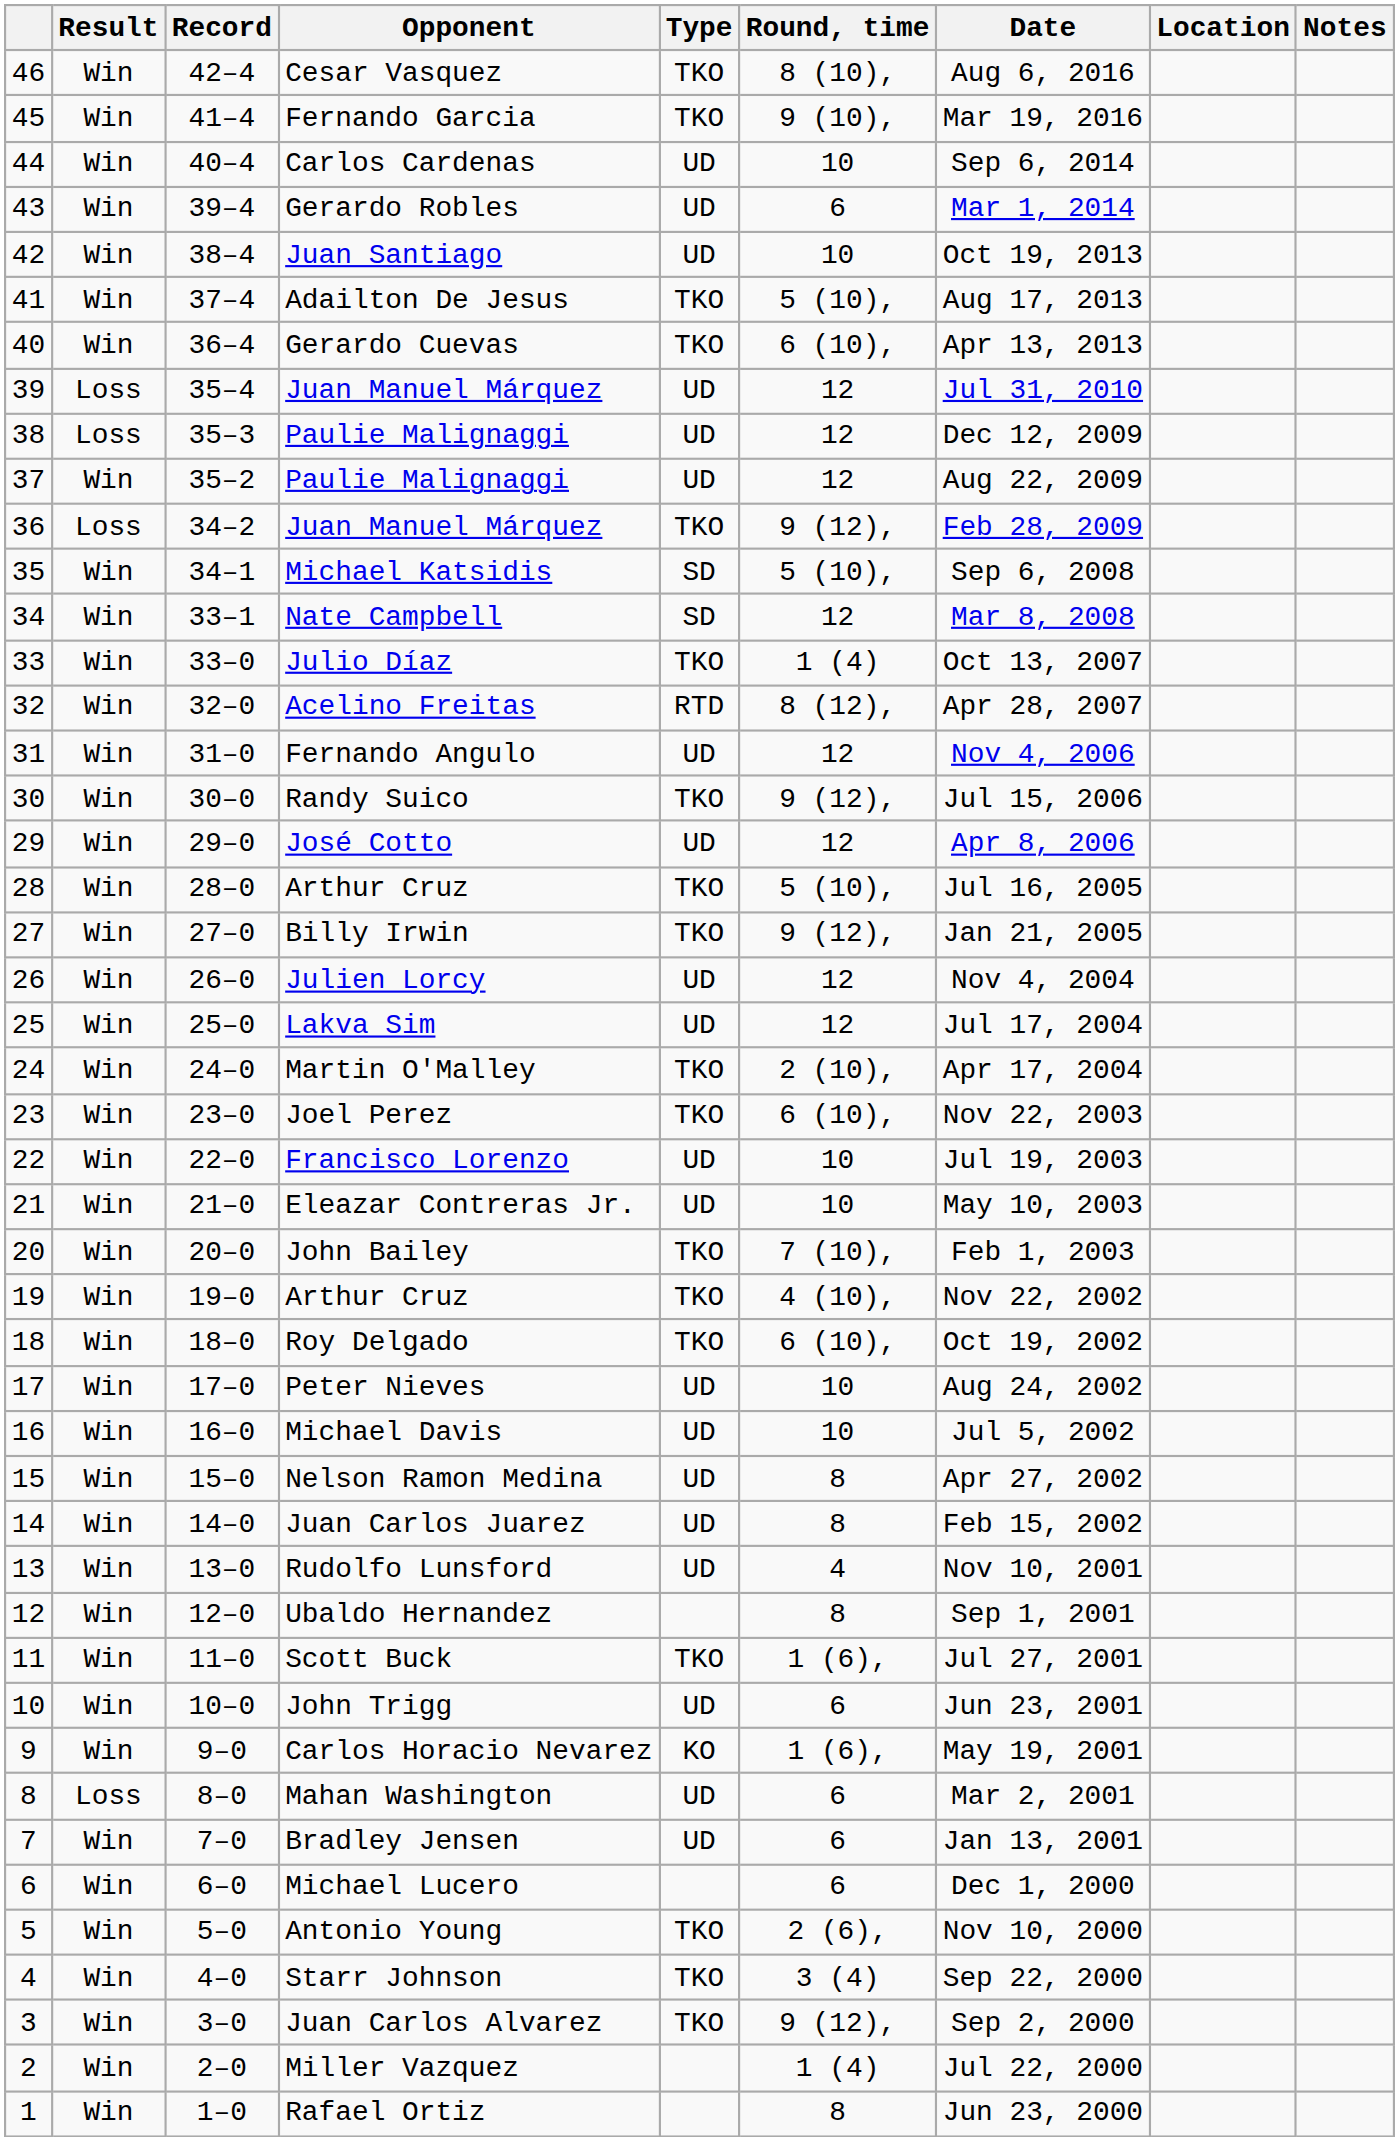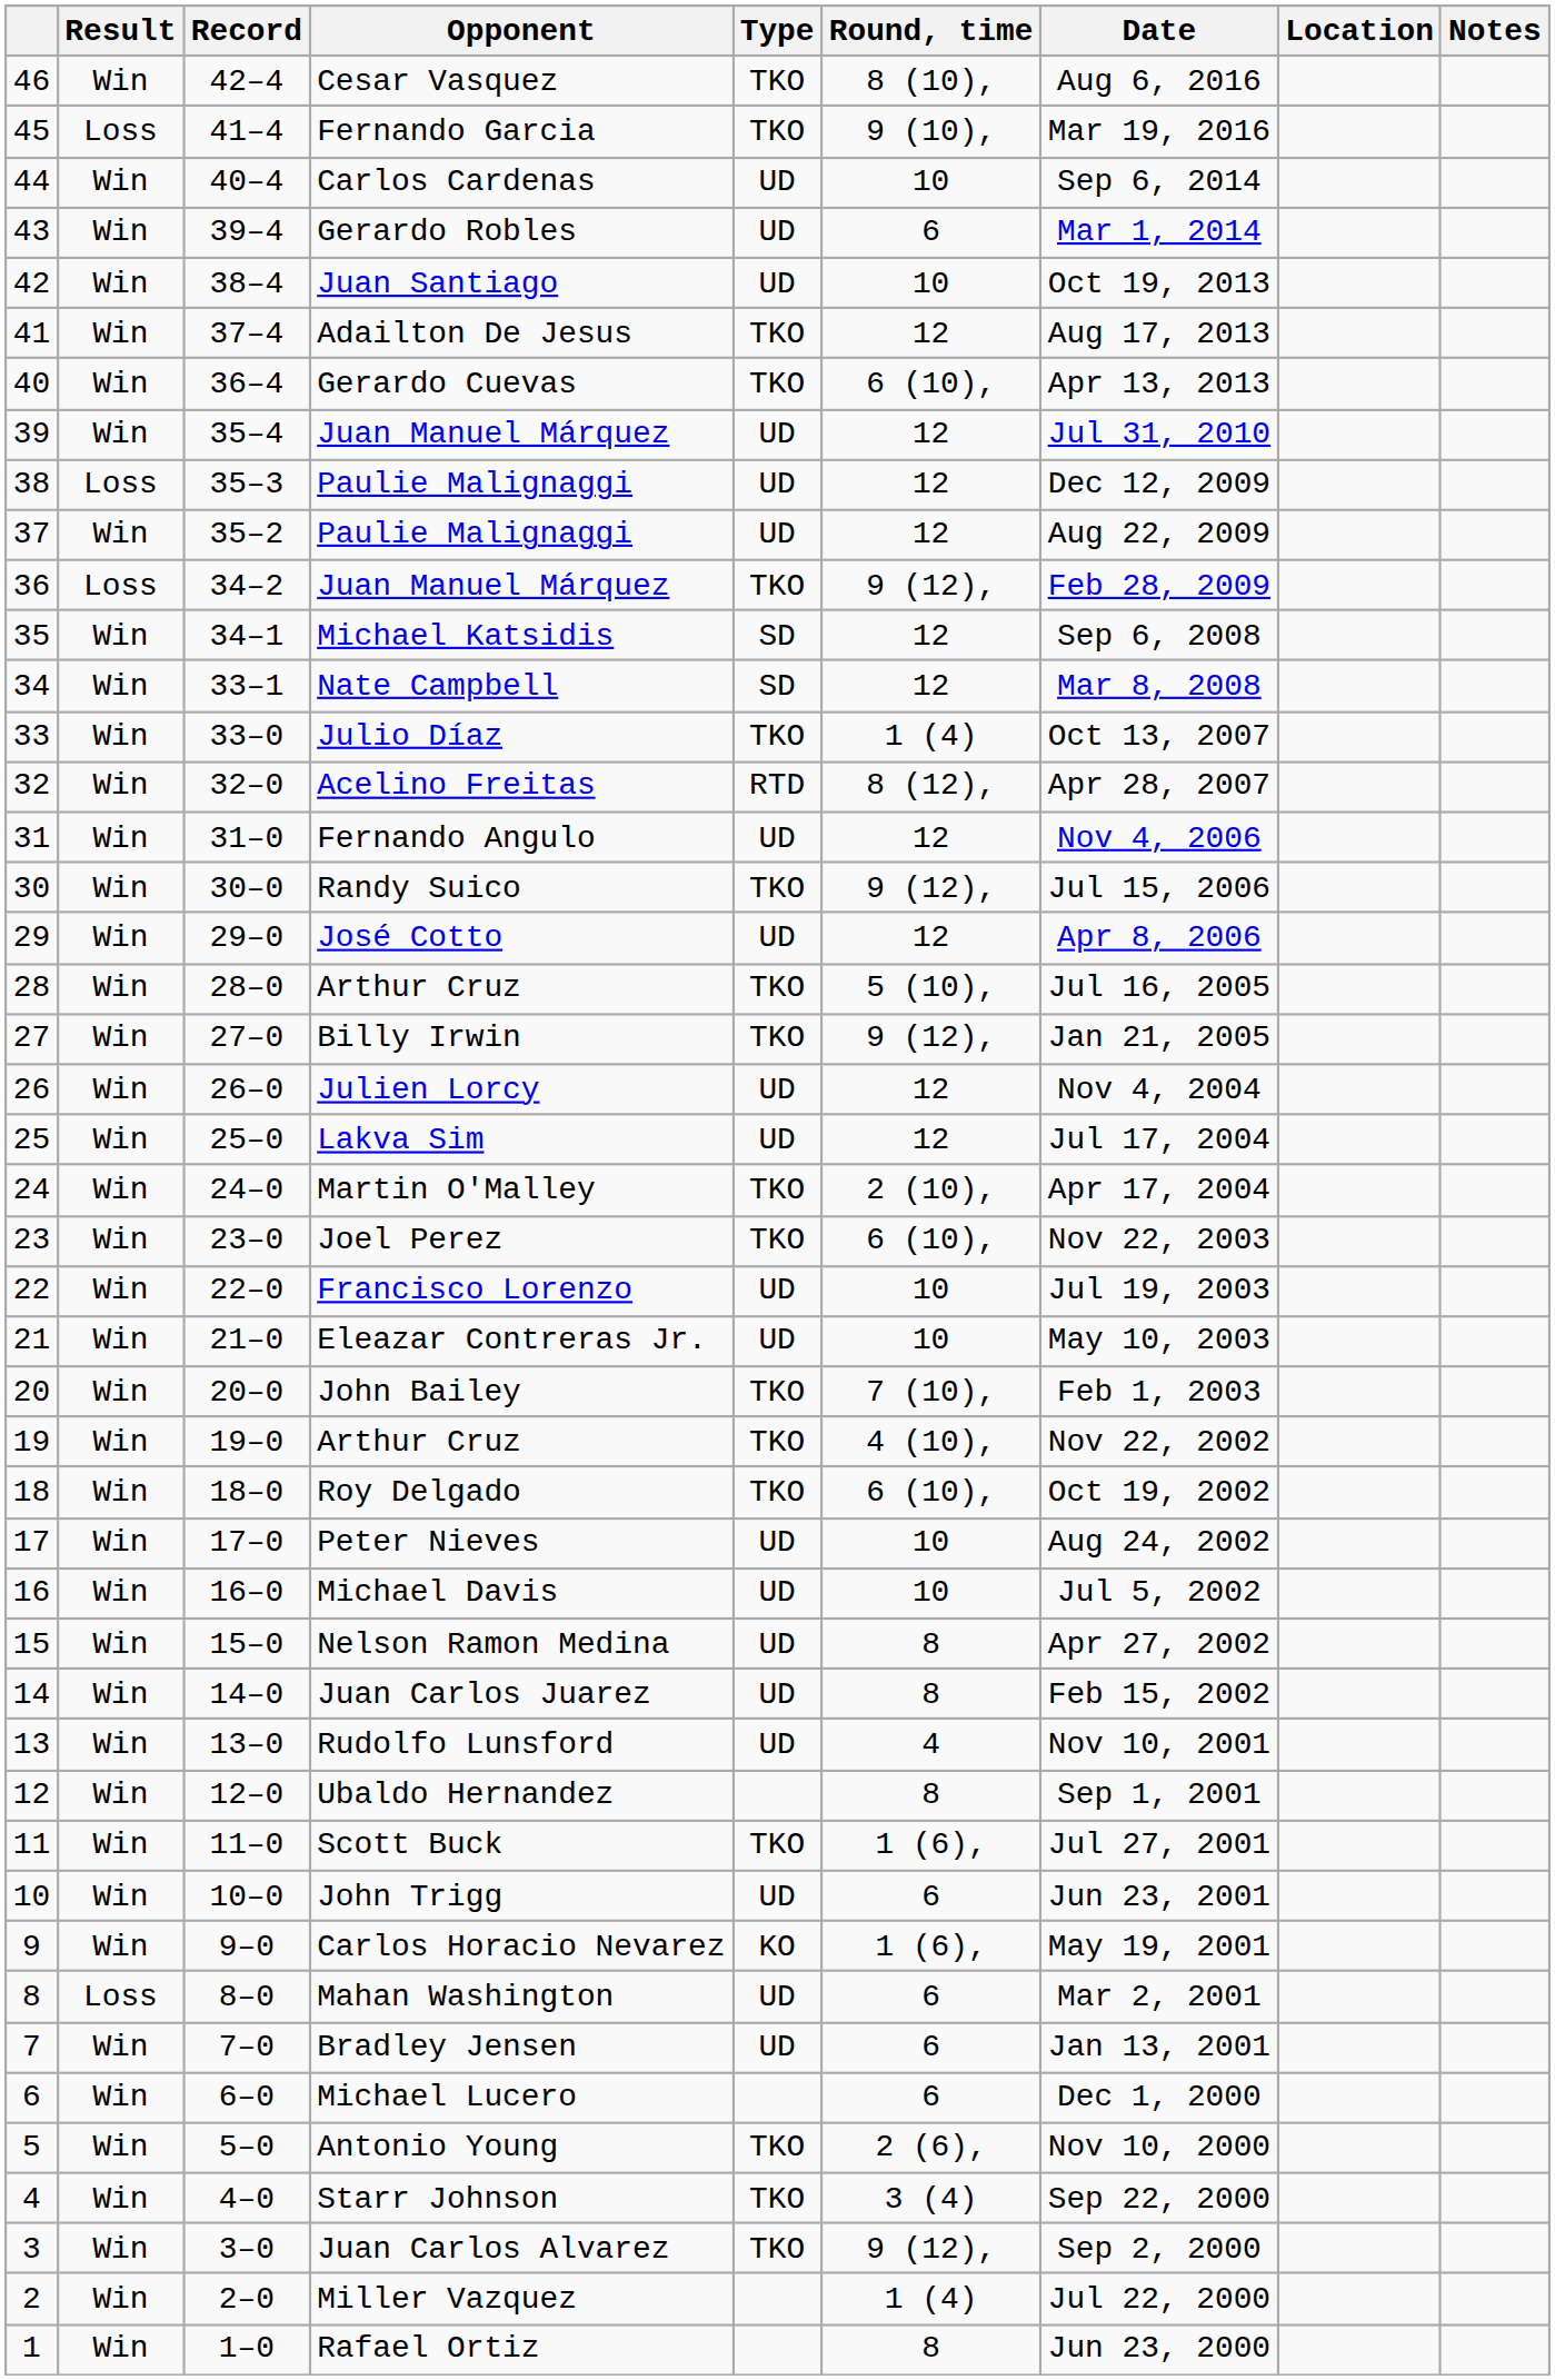Fernando Garcia | Result: Win -> Loss
Adailton De Jesus | Round, time: 5 (10), -> 12
39 / Juan Manuel Márquez | Result: Loss -> Win
Michael Katsidis | Round, time: 5 (10), -> 12
